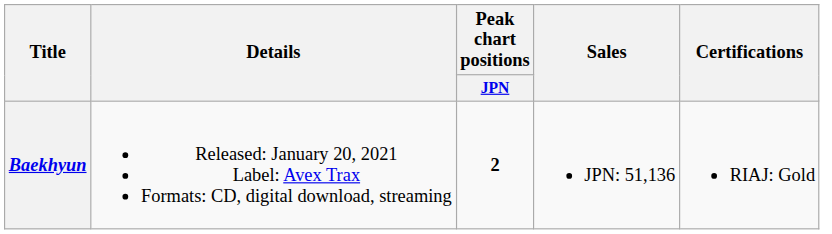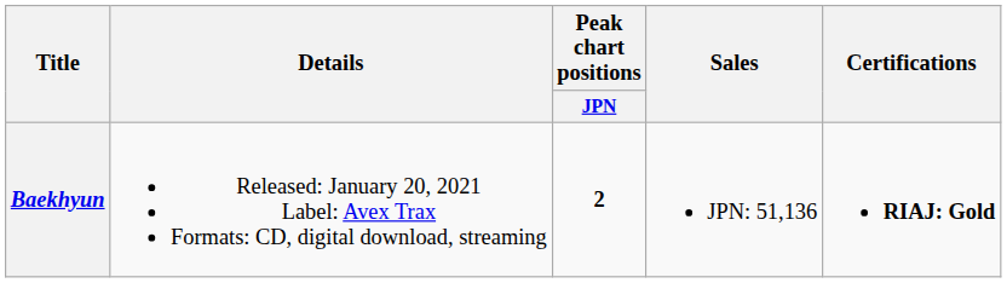Baekhyun | Certifications: normal -> bold
